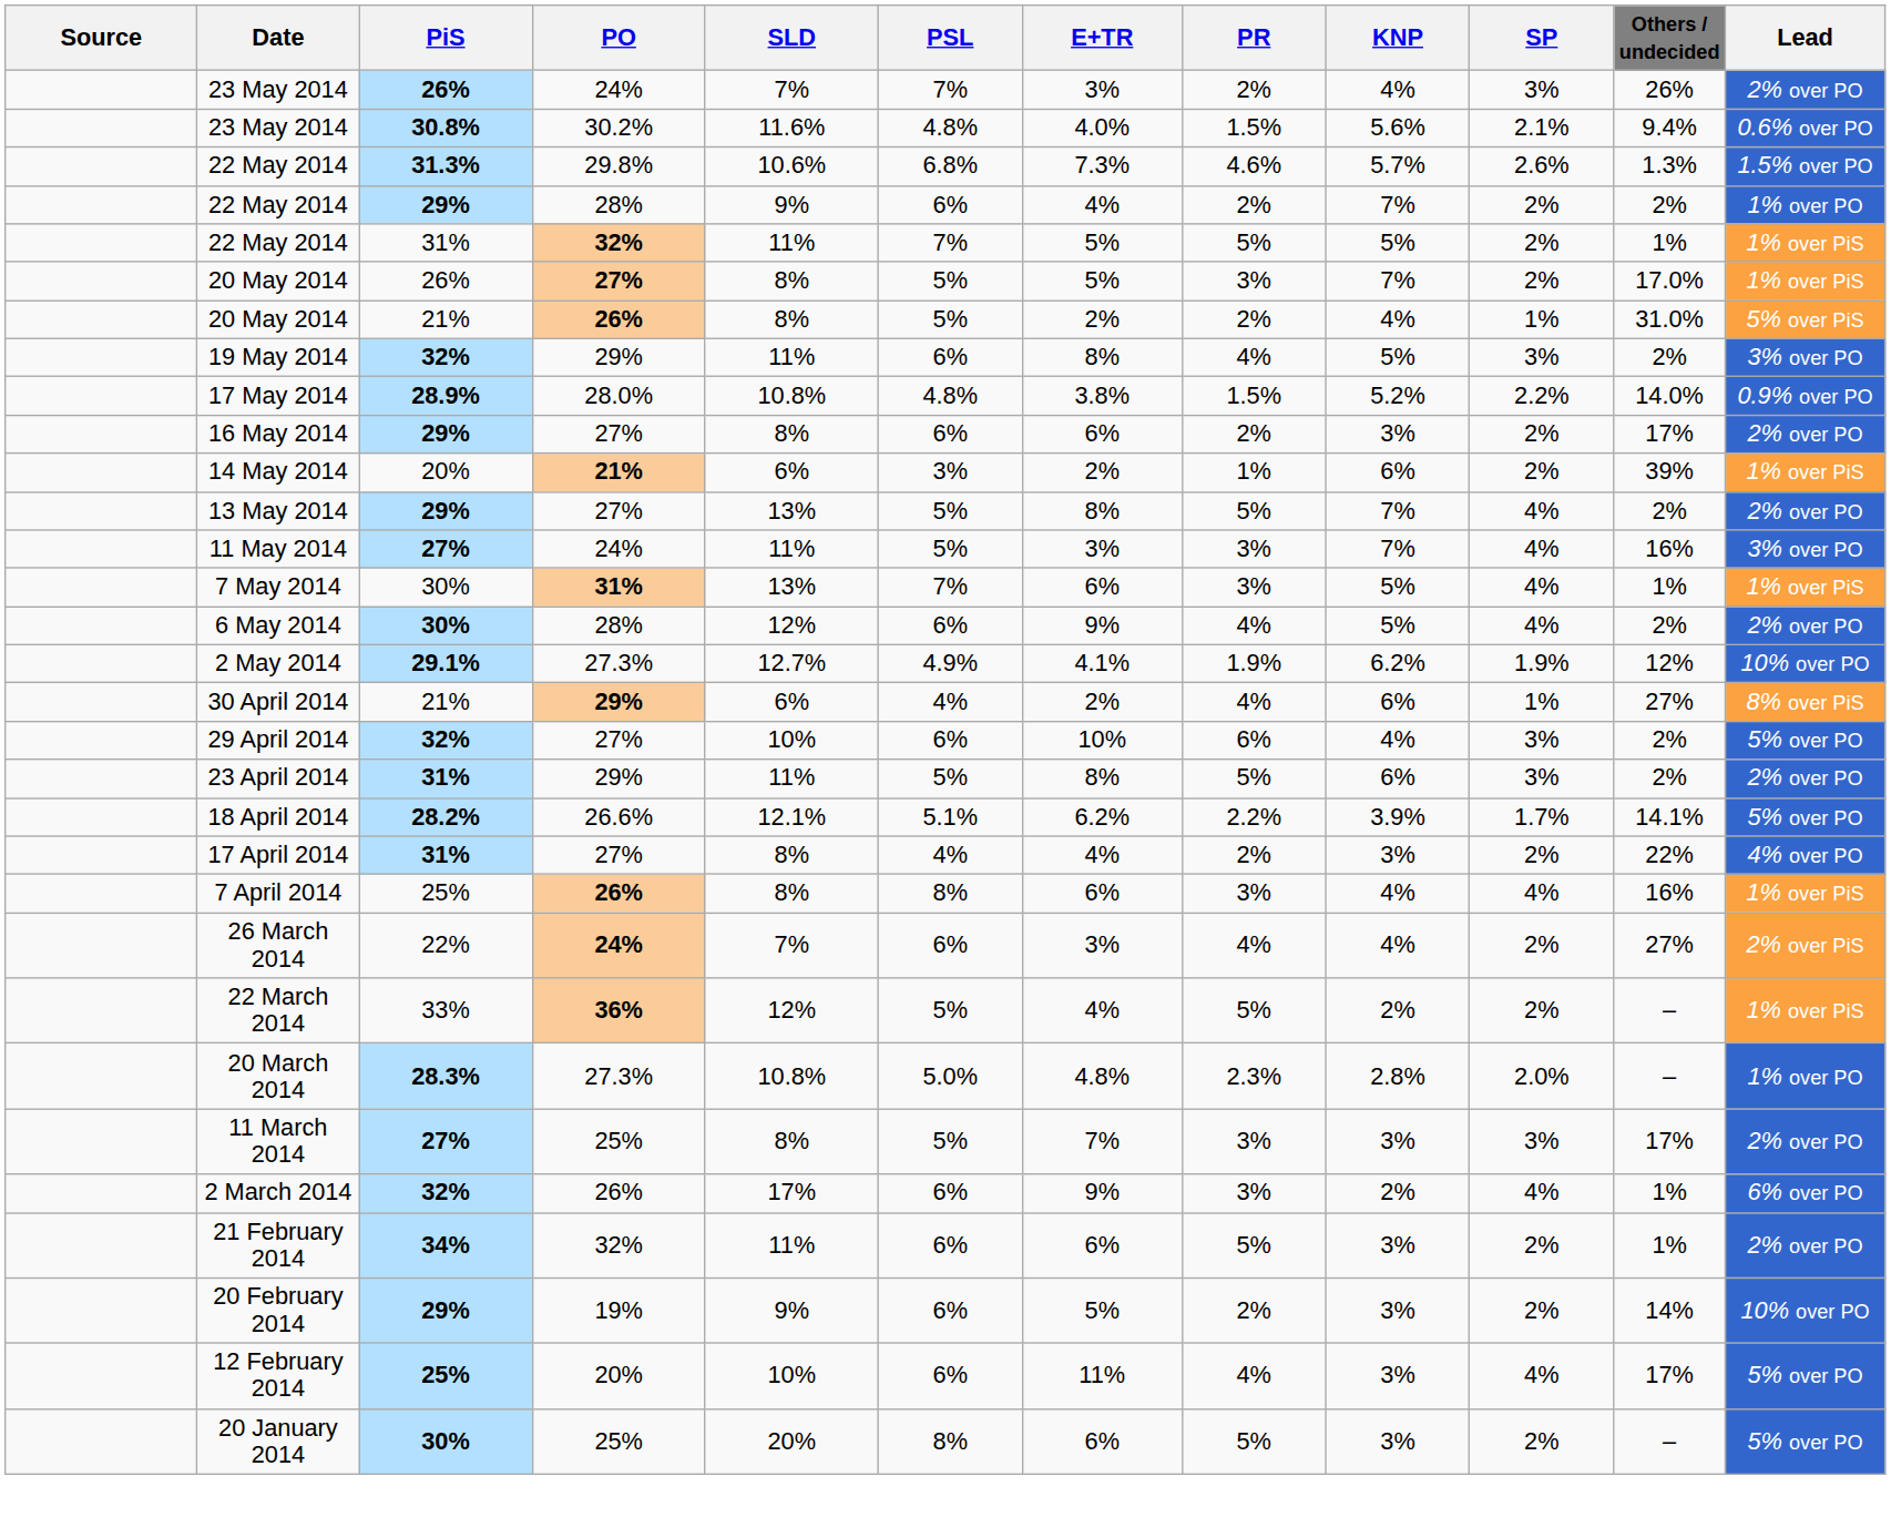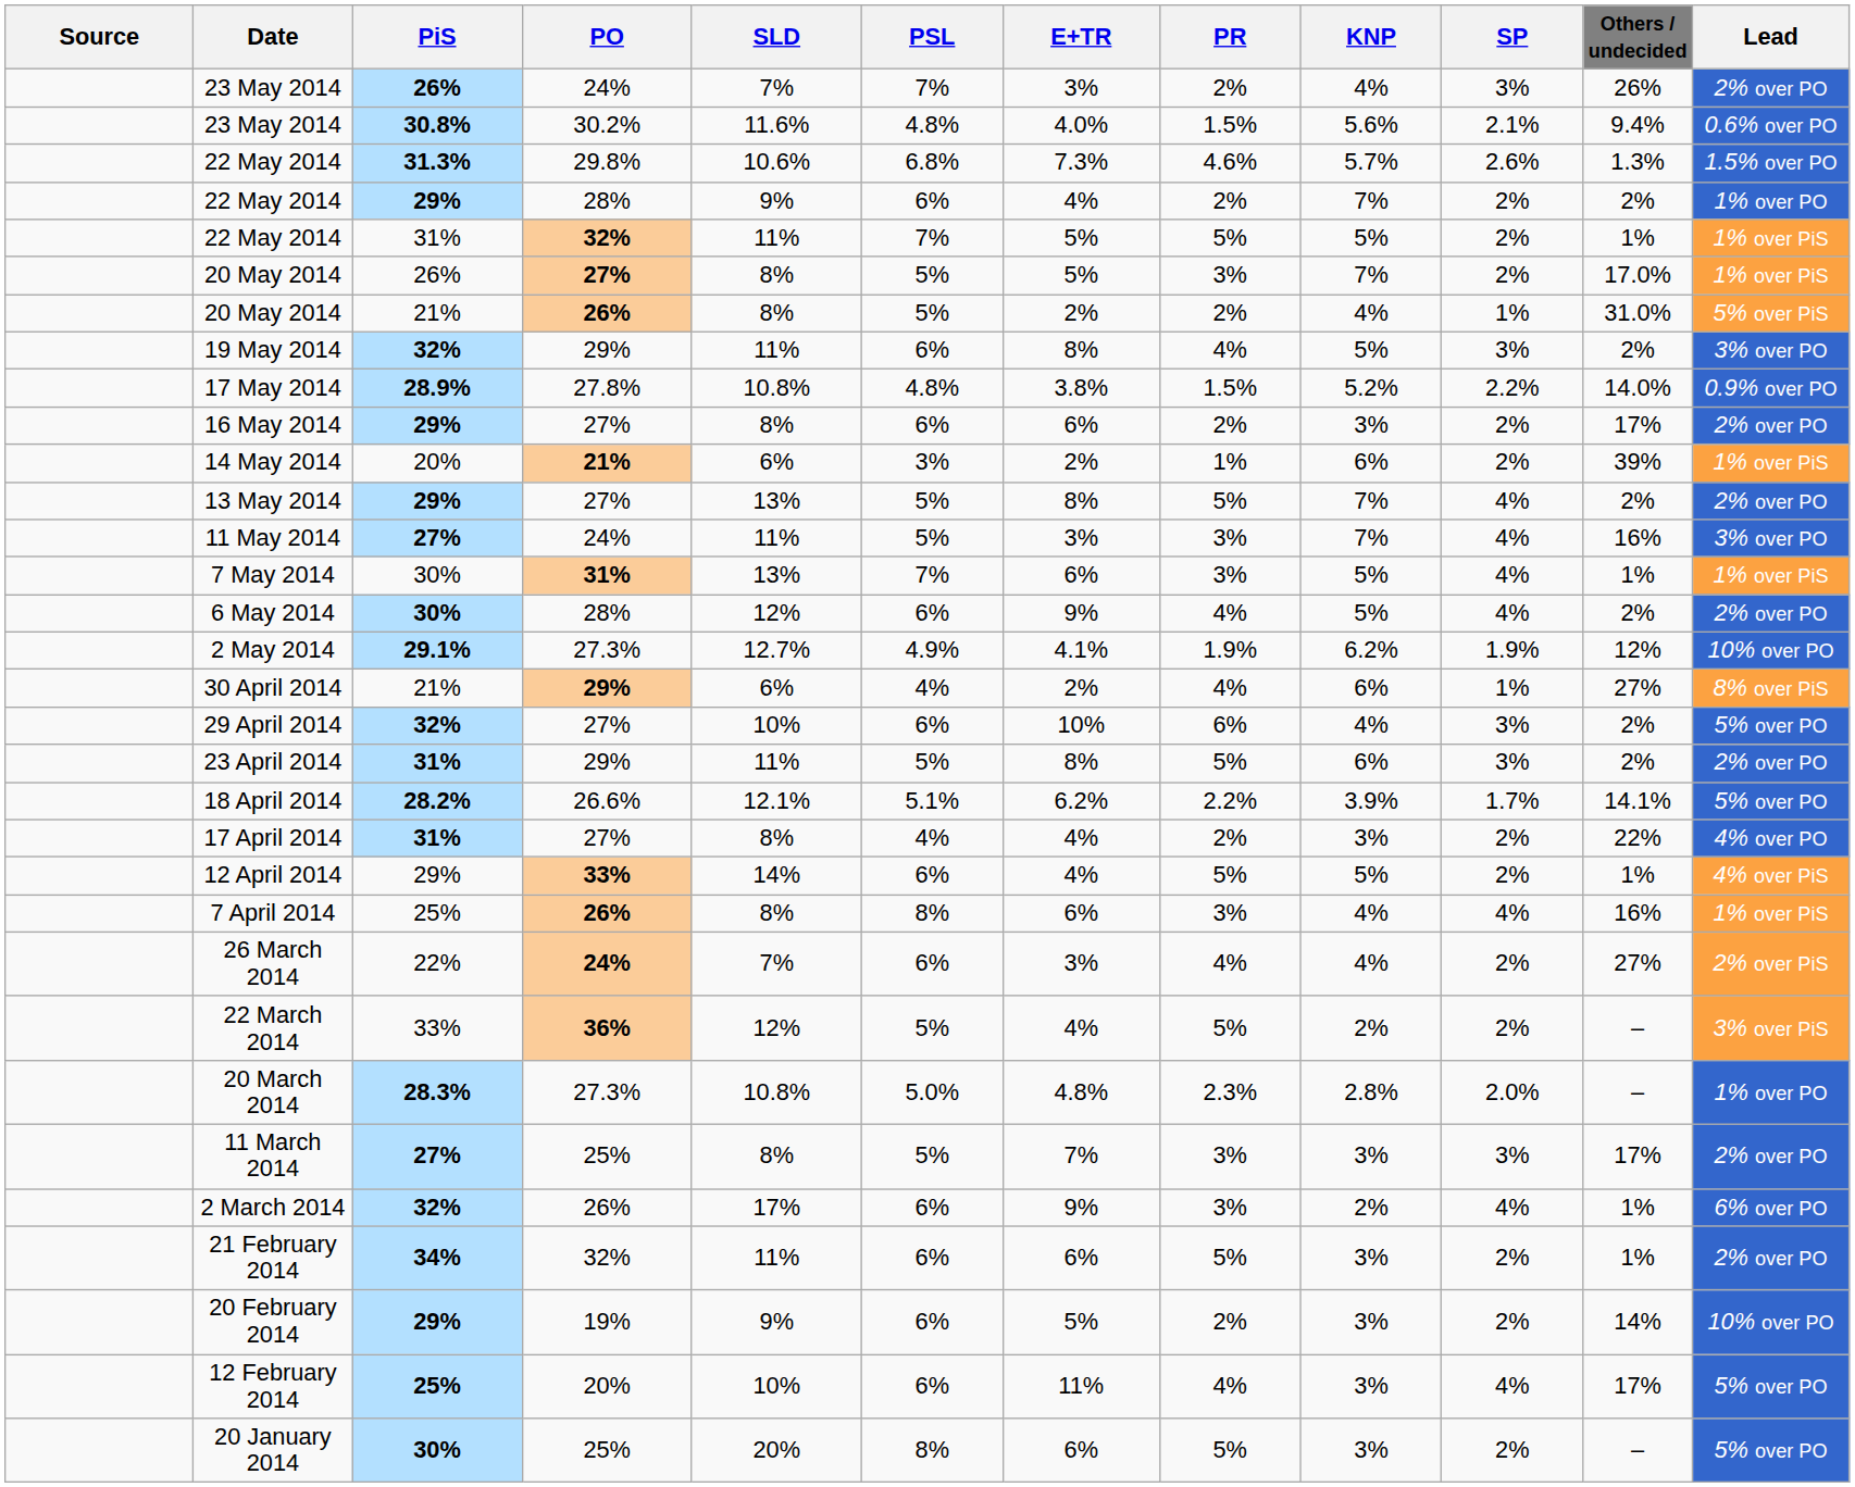17 May 2014 | PO: 28.0% -> 27.8%
+ row: 12 April 2014 | 29% | 33% | 14% | 6% | 4% | 5% | 5% | 2% | 1% | 4% over PiS
22 March 2014 | Lead: 1% over PiS -> 3% over PiS
